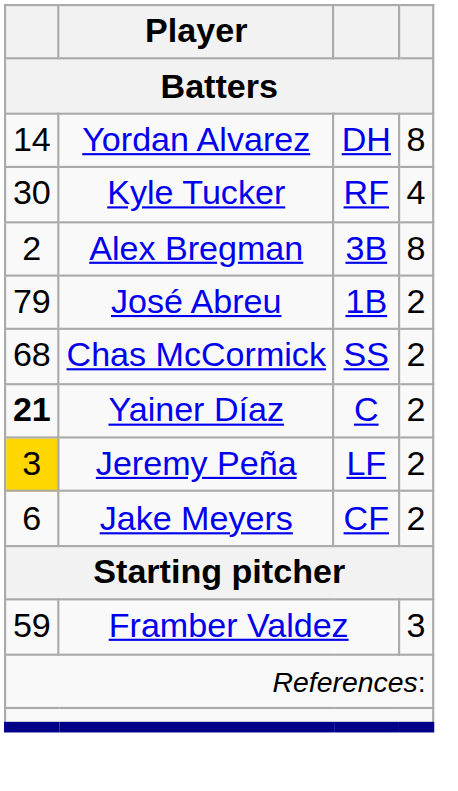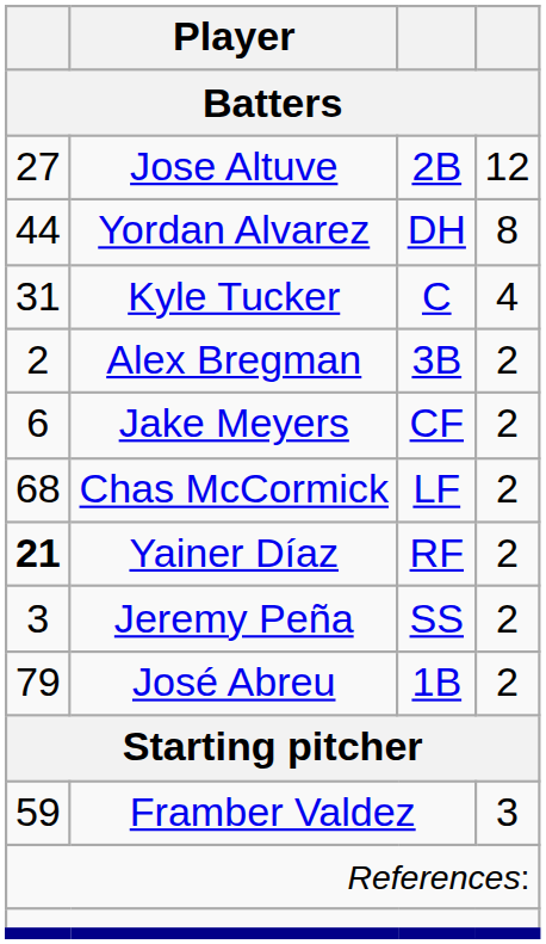+ row: 27 | Jose Altuve | 2B | 12
Yordan Alvarez | column 1: 14 -> 44
Kyle Tucker | column 1: 30 -> 31
Kyle Tucker | column 3: RF -> C
Alex Bregman | column 4: 8 -> 2
rows swapped: José Abreu <-> Jake Meyers
Chas McCormick | column 3: SS -> LF
Yainer Díaz | column 3: C -> RF
Jeremy Peña | column 1: gold background -> no background
Jeremy Peña | column 3: LF -> SS
